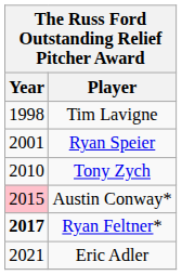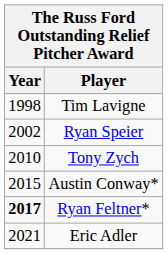Ryan Speier | Year: 2001 -> 2002
Austin Conway* | Year: pink background -> no background
